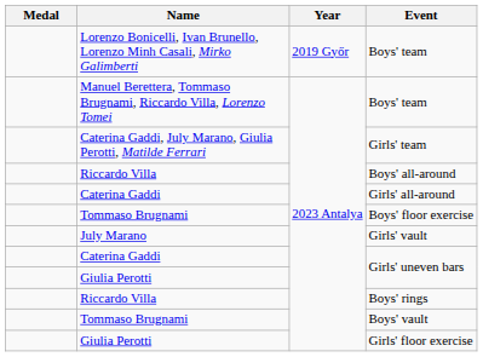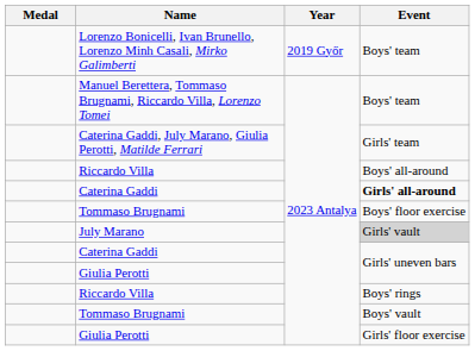Girls' all-around | Event: normal -> bold
Girls' vault | Event: no background -> lightgrey background
